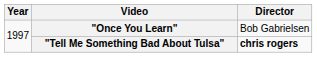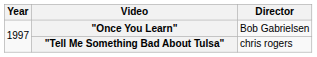"Tell Me Something Bad About Tulsa" | Director: bold -> normal
